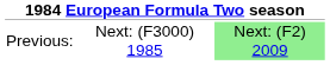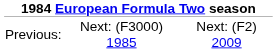Previous: | column 3: lightgreen background -> no background
